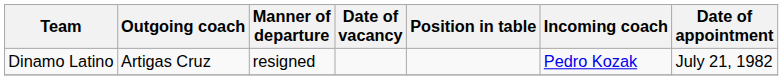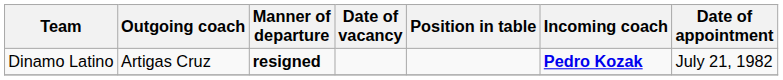Dinamo Latino | Manner of departure: normal -> bold
Dinamo Latino | Incoming coach: normal -> bold
